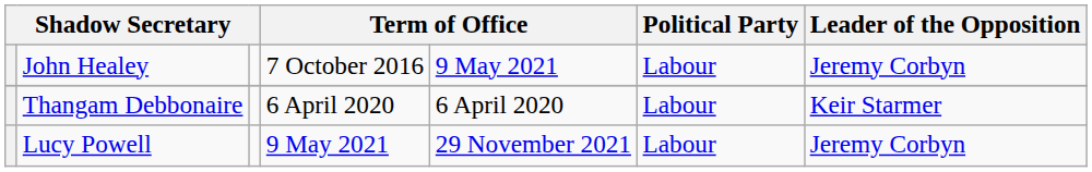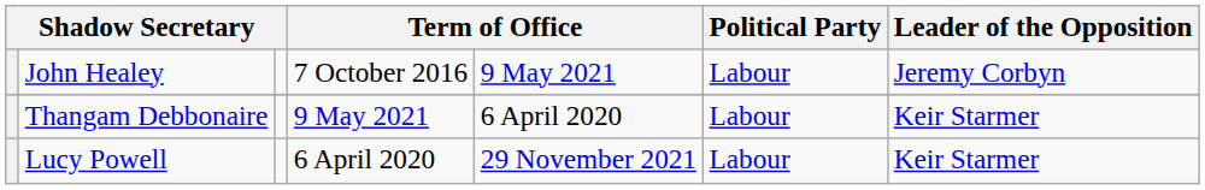Thangam Debbonaire | column 4: 6 April 2020 -> 9 May 2021
Lucy Powell | column 4: 9 May 2021 -> 6 April 2020
Lucy Powell | Leader of the Opposition: Jeremy Corbyn -> Keir Starmer
